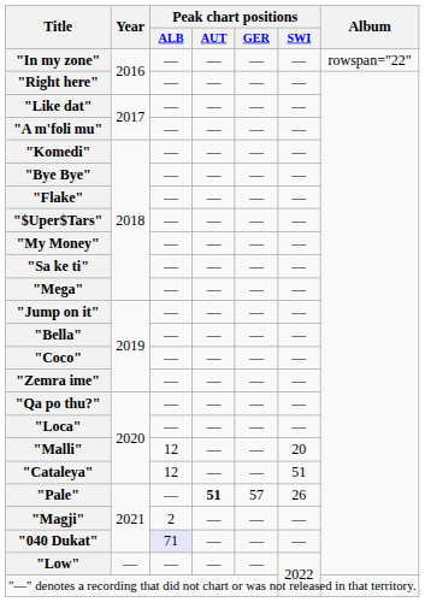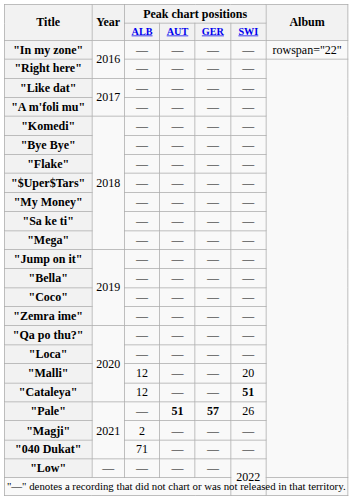"Cataleya" | Peak chart positions / SWI: normal -> bold
"Pale" | Peak chart positions / GER: normal -> bold
"040 Dukat" | Peak chart positions / ALB: lavender background -> no background
